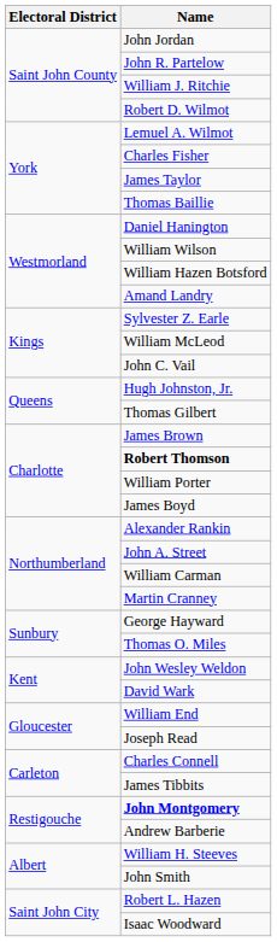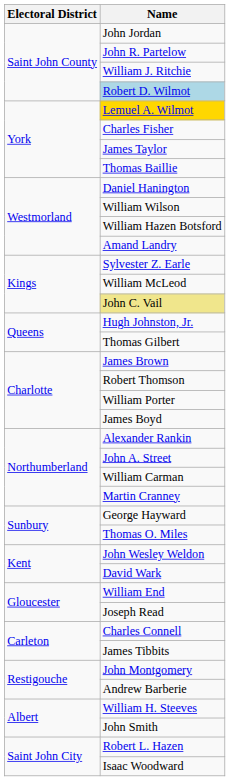Robert D. Wilmot | Name: no background -> lightblue background
Lemuel A. Wilmot | Name: no background -> gold background
John C. Vail | Name: no background -> khaki background
Robert Thomson | Name: bold -> normal
John Montgomery | Name: bold -> normal
